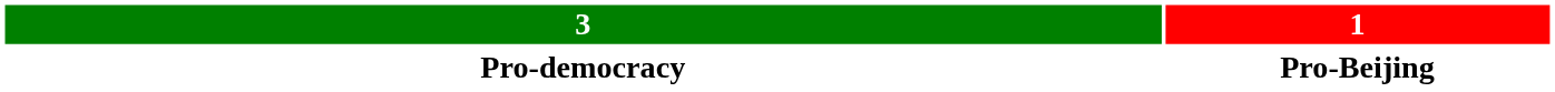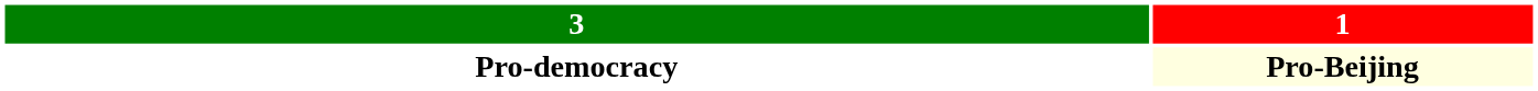Pro-democracy | 1: no background -> lightyellow background
